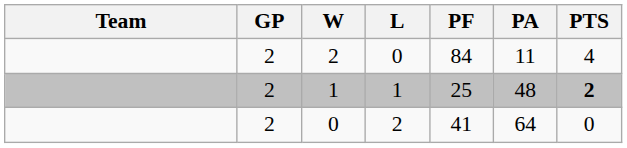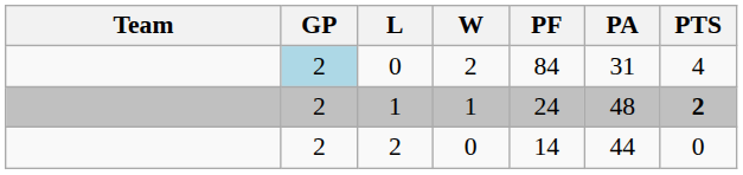columns swapped: W <-> L
row 2 | GP: no background -> lightblue background
row 2 | PA: 11 -> 31
row 3 | PF: 25 -> 24
row 4 | PF: 41 -> 14
row 4 | PA: 64 -> 44
